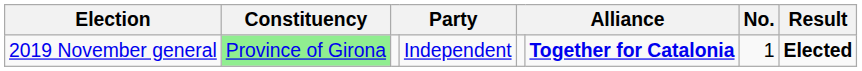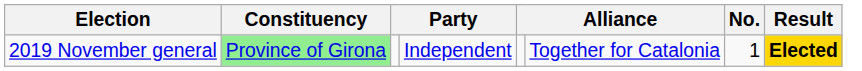2019 November general | column 6: bold -> normal
2019 November general | Result: no background -> gold background
